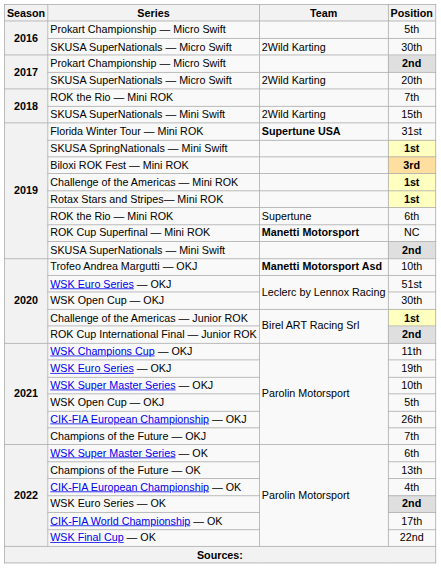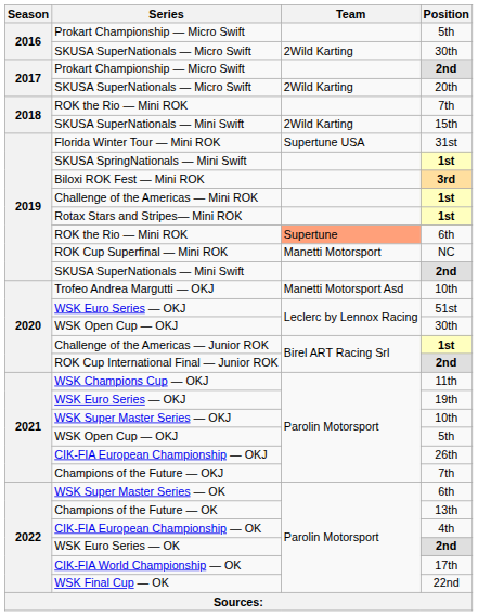Florida Winter Tour — Mini ROK | Team: bold -> normal
ROK the Rio — Mini ROK / 6th | Team: no background -> lightsalmon background
ROK Cup Superfinal — Mini ROK | Team: bold -> normal
Trofeo Andrea Margutti — OKJ | Team: bold -> normal
